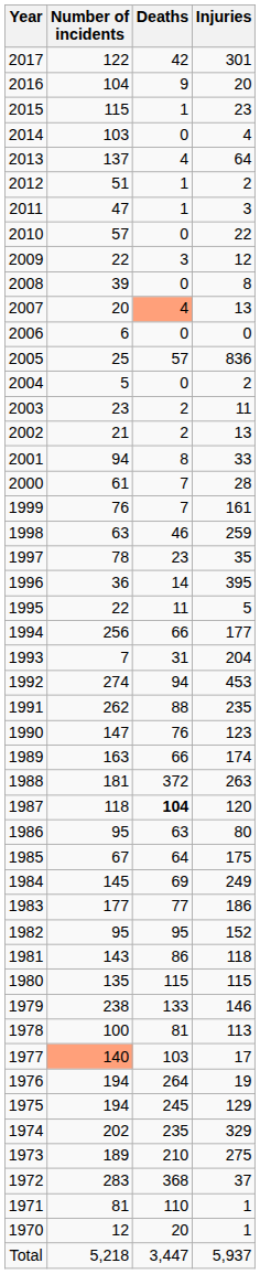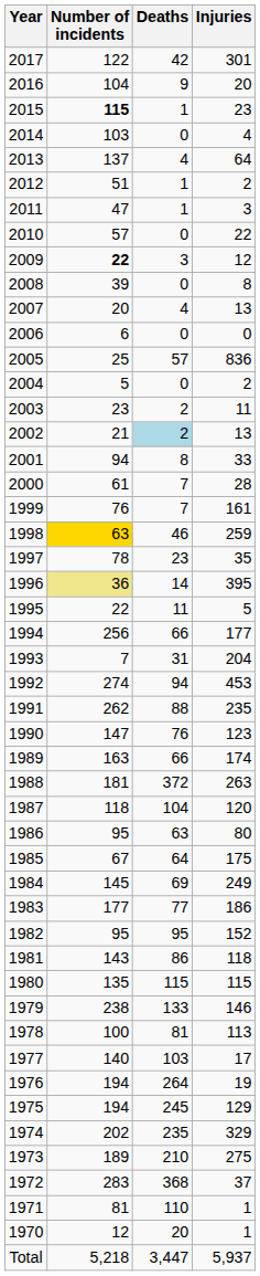2015 | Number of incidents: normal -> bold
2009 | Number of incidents: normal -> bold
2007 | Deaths: lightsalmon background -> no background
2002 | Deaths: no background -> lightblue background
1998 | Number of incidents: no background -> gold background
1996 | Number of incidents: no background -> khaki background
1987 | Deaths: bold -> normal
1977 | Number of incidents: lightsalmon background -> no background
